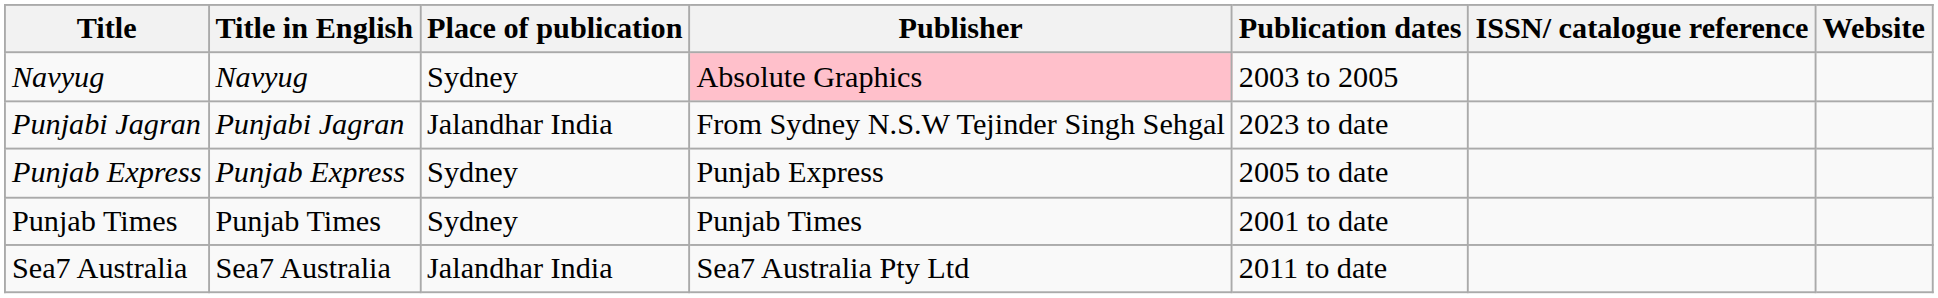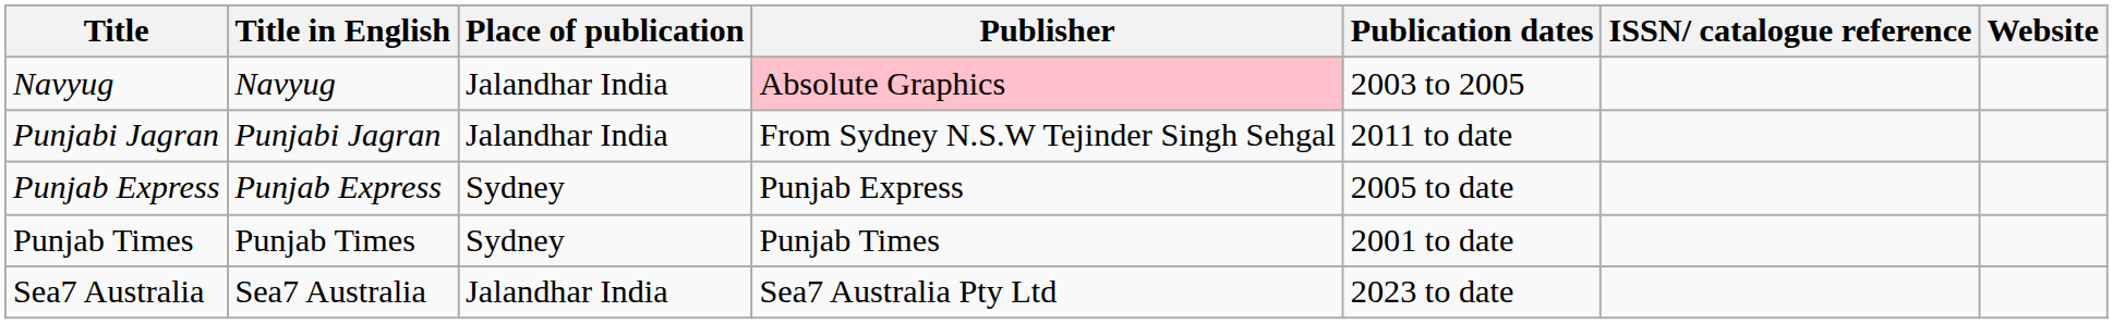row 2 | Place of publication: Sydney -> Jalandhar India
row 3 | Publication dates: 2023 to date -> 2011 to date
row 6 | Publication dates: 2011 to date -> 2023 to date
